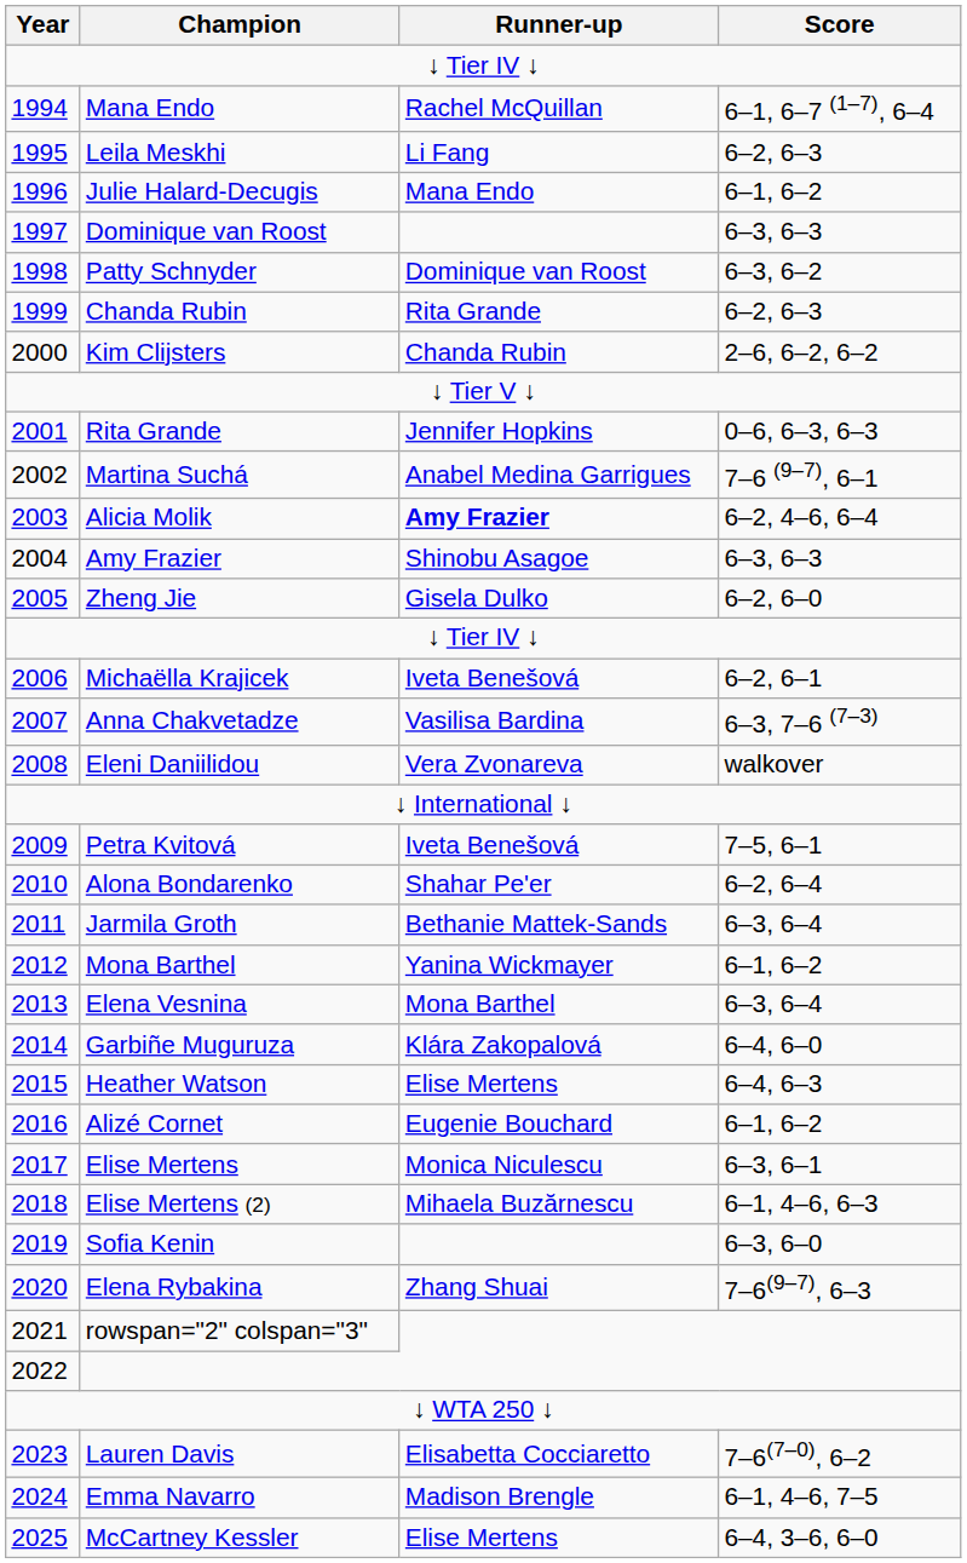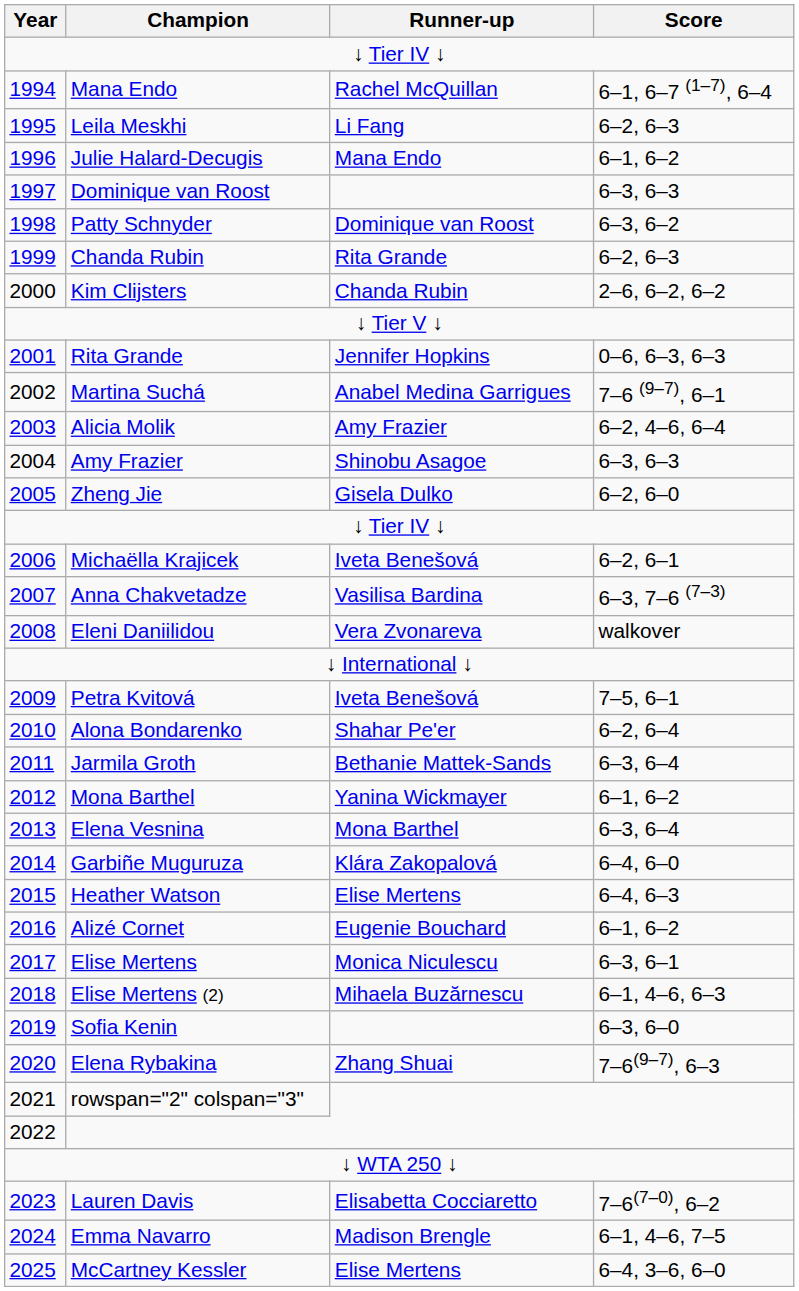Alicia Molik | Runner-up: bold -> normal
